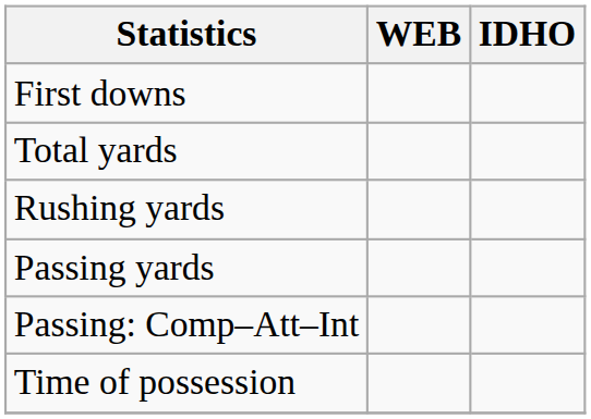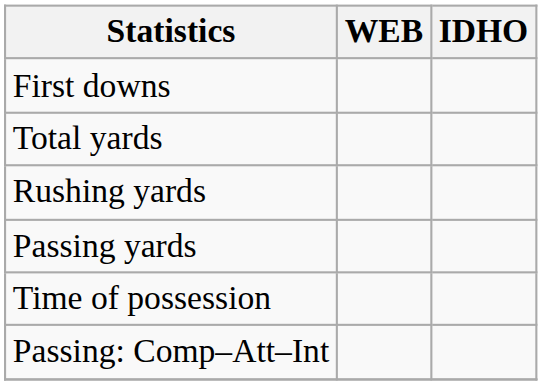rows swapped: Passing: Comp–Att–Int <-> Time of possession
